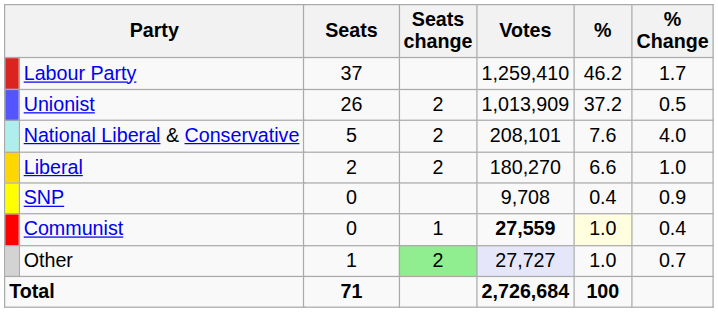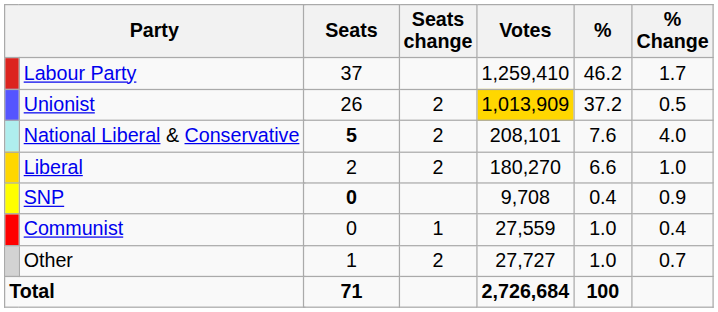Unionist | Votes: no background -> gold background
National Liberal & Conservative | Seats: normal -> bold
SNP | Seats: normal -> bold
Communist | Votes: bold -> normal
Communist | %: lightyellow background -> no background
Other | Seats change: lightgreen background -> no background
Other | Votes: lavender background -> no background
